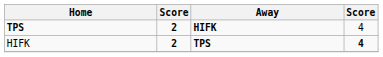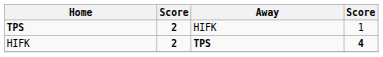row 2 | Away: bold -> normal
row 2 | column 4: 4 -> 1
